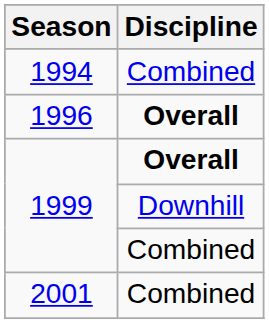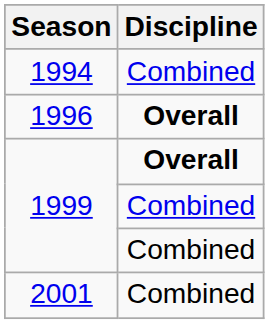row 5 | Discipline: Downhill -> Combined
